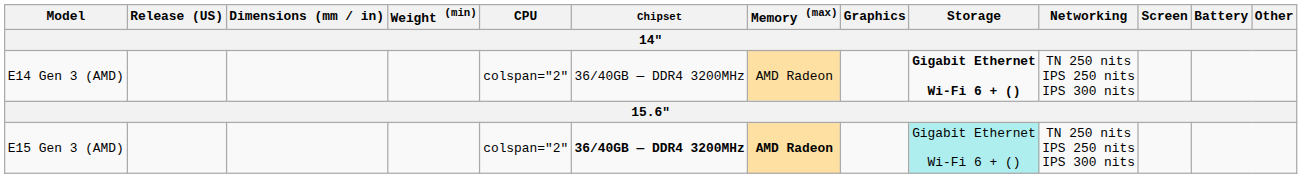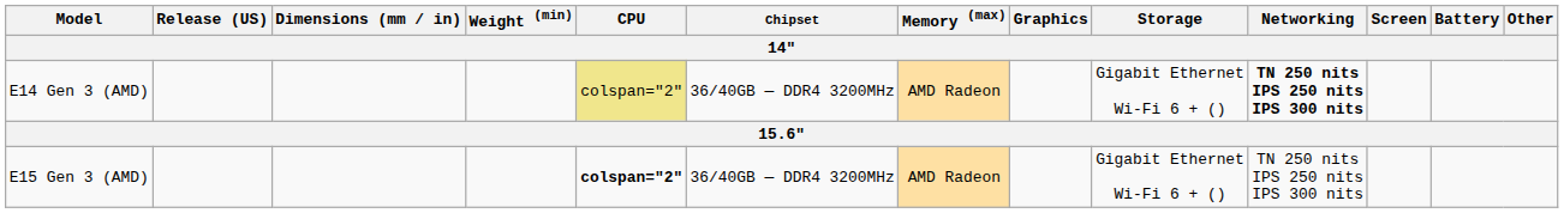E14 Gen 3 (AMD) | CPU: no background -> khaki background
E14 Gen 3 (AMD) | Storage: bold -> normal
E14 Gen 3 (AMD) | Networking: normal -> bold
E15 Gen 3 (AMD) | CPU: normal -> bold
E15 Gen 3 (AMD) | Chipset: bold -> normal
E15 Gen 3 (AMD) | Memory (max): bold -> normal
E15 Gen 3 (AMD) | Storage: paleturquoise background -> no background
